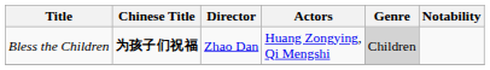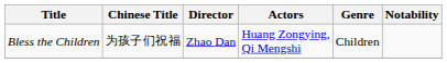Bless the Children | Chinese Title: bold -> normal
Bless the Children | Genre: lightgrey background -> no background
